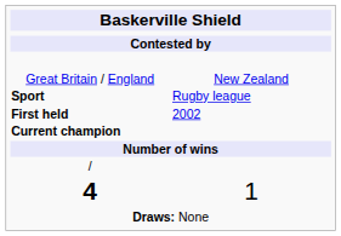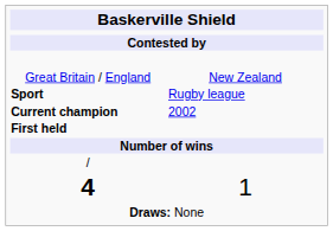row 5 | column 1: First held -> Current champion
row 6 | column 1: Current champion -> First held
